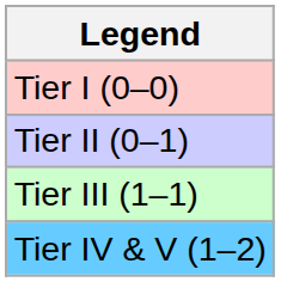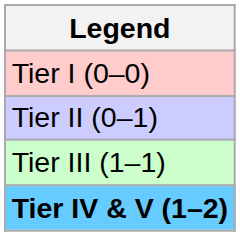row 5 | column 1: normal -> bold
